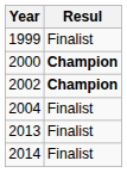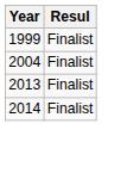- row: 2000 | Champion
- row: 2002 | Champion
